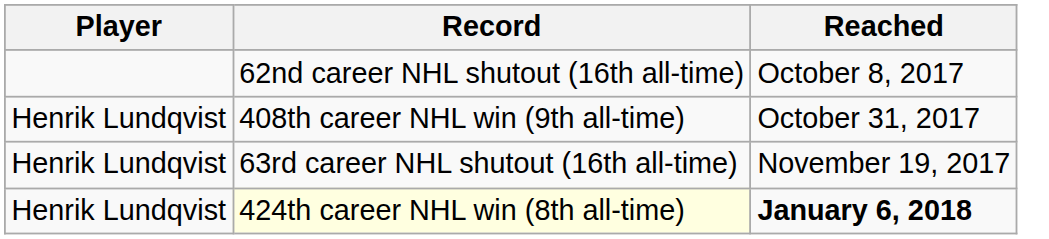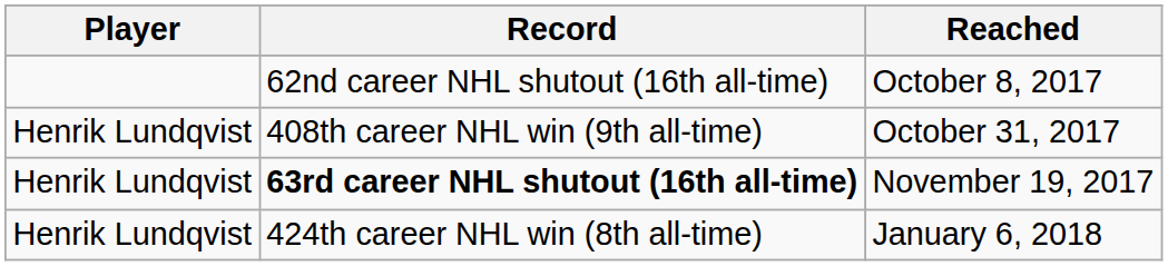row 4 | Record: normal -> bold
row 5 | Record: lightyellow background -> no background
row 5 | Reached: bold -> normal
